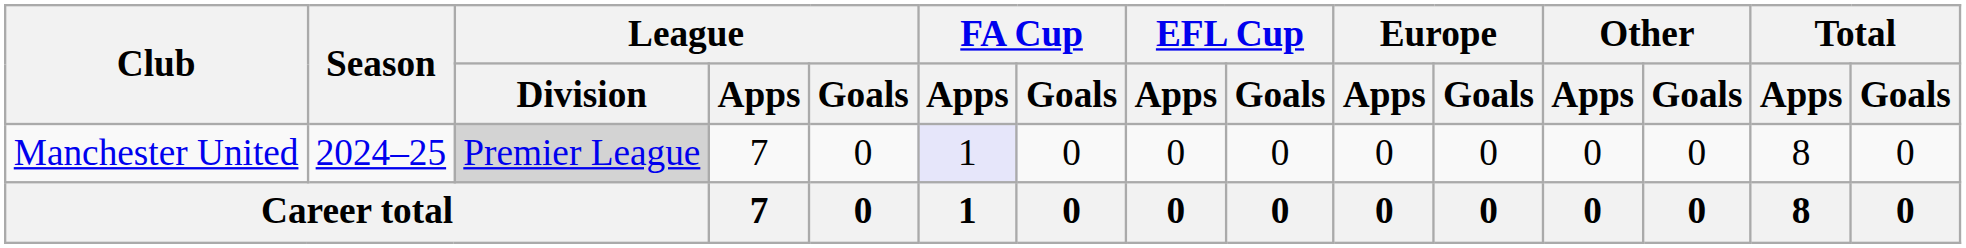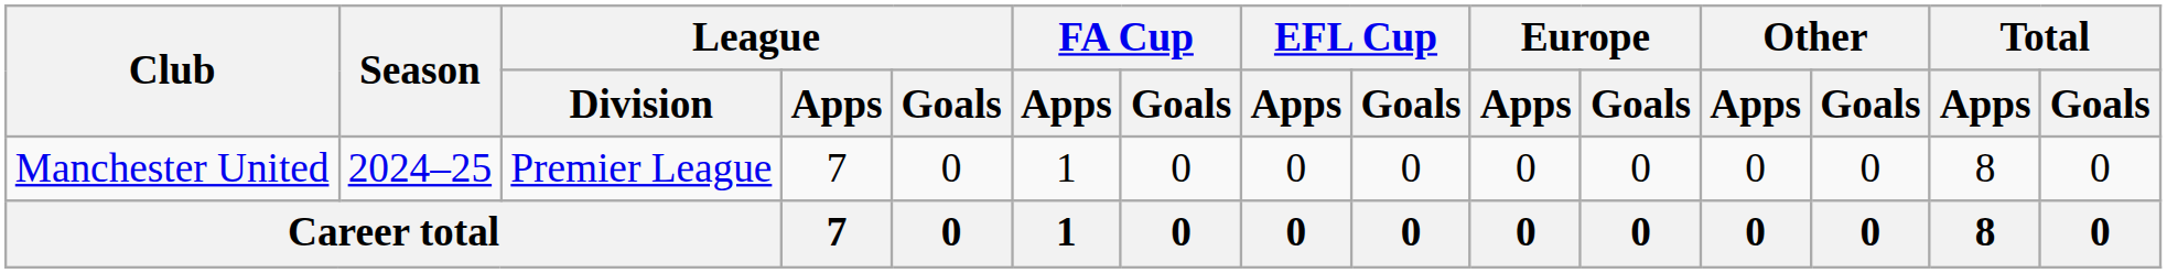Manchester United | League / Division: lightgrey background -> no background
Manchester United | FA Cup / Apps: lavender background -> no background
